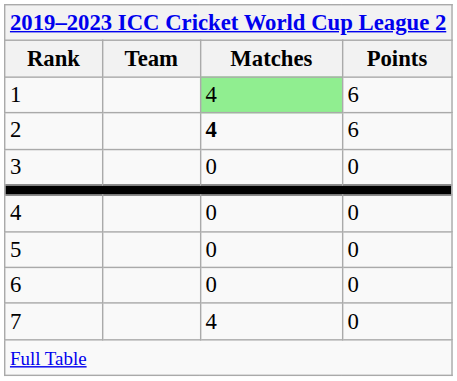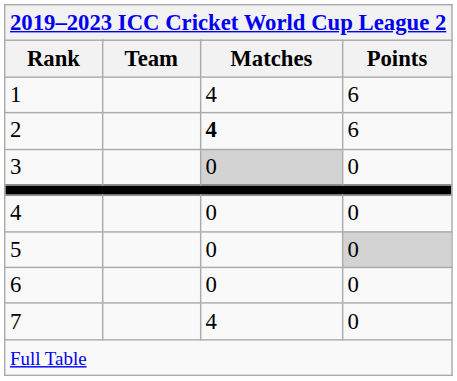1 | Matches: lightgreen background -> no background
3 | Matches: no background -> lightgrey background
5 | Points: no background -> lightgrey background
